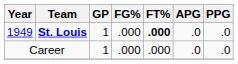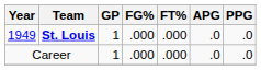1949 | FT%: bold -> normal
